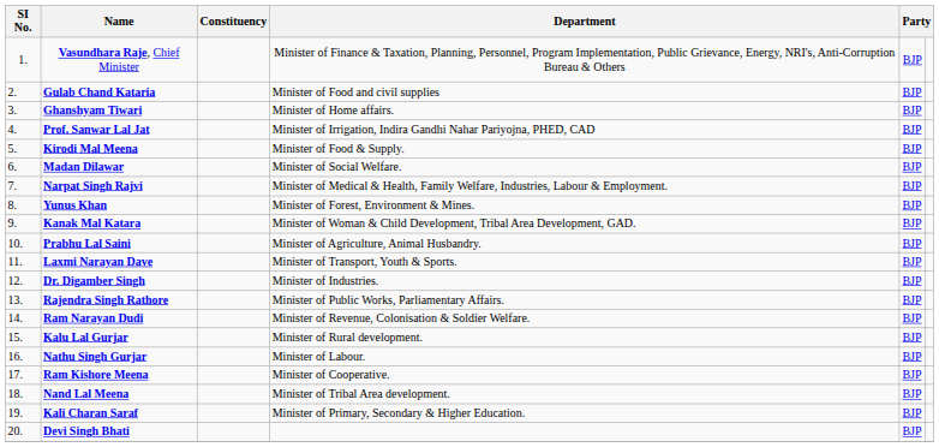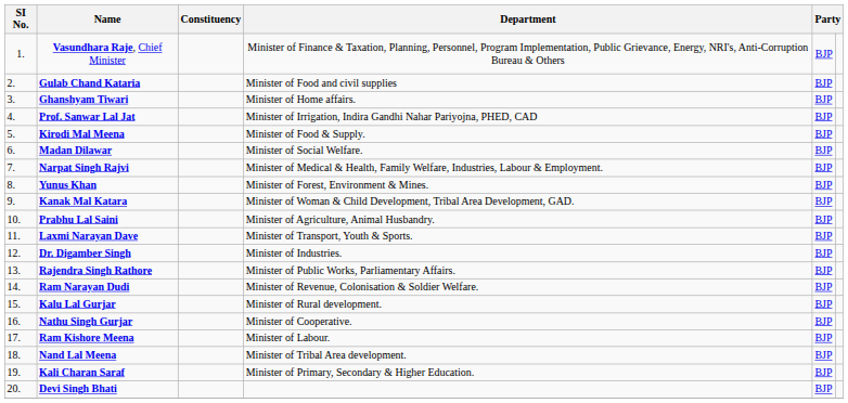Nathu Singh Gurjar | Department: Minister of Labour. -> Minister of Cooperative.
Ram Kishore Meena | Department: Minister of Cooperative. -> Minister of Labour.
